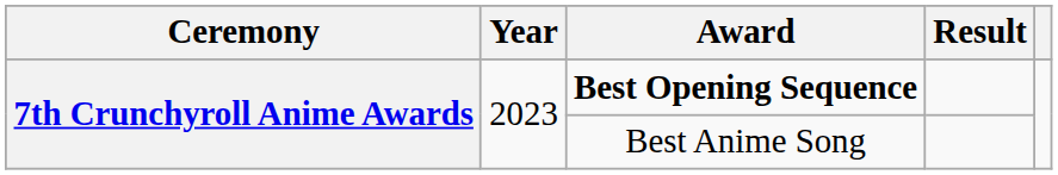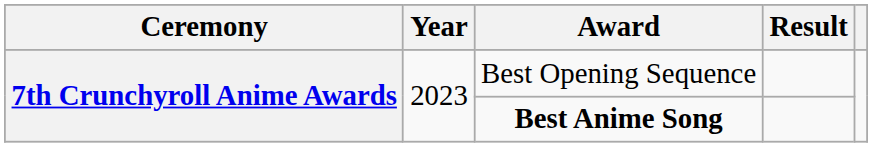Best Opening Sequence | Award: bold -> normal
Best Anime Song | Award: normal -> bold
